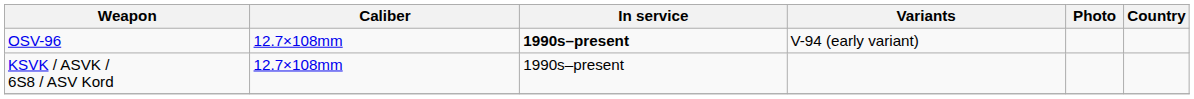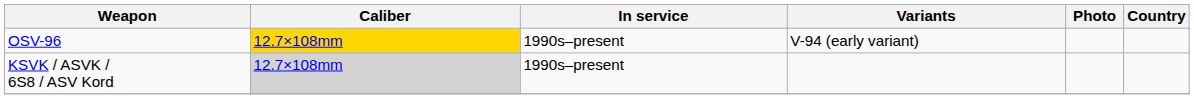OSV-96 | Caliber: no background -> gold background
OSV-96 | In service: bold -> normal
KSVK / ASVK / 6S8 / ASV Kord | Caliber: no background -> lightgrey background
